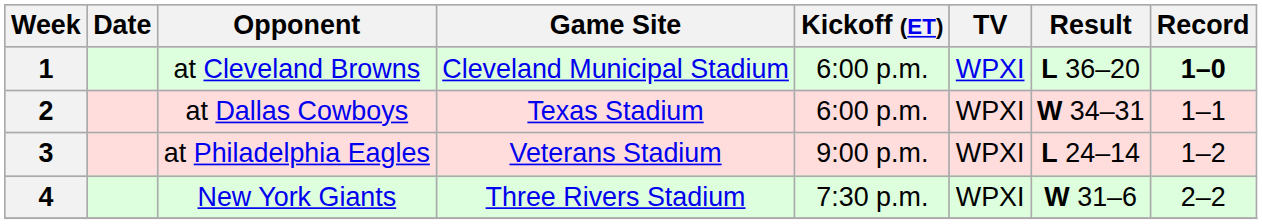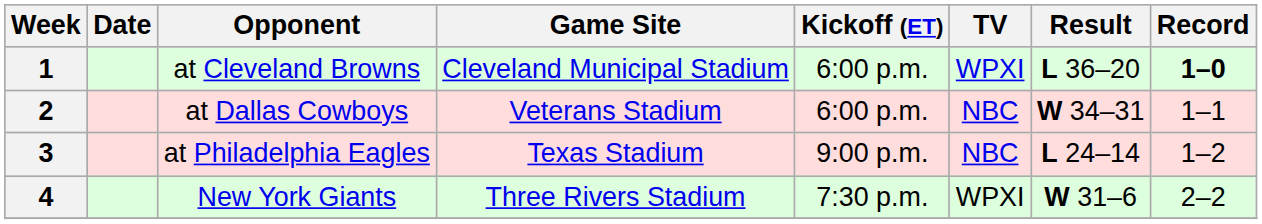2 | Game Site: Texas Stadium -> Veterans Stadium
2 | TV: WPXI -> NBC
3 | Game Site: Veterans Stadium -> Texas Stadium
3 | TV: WPXI -> NBC
